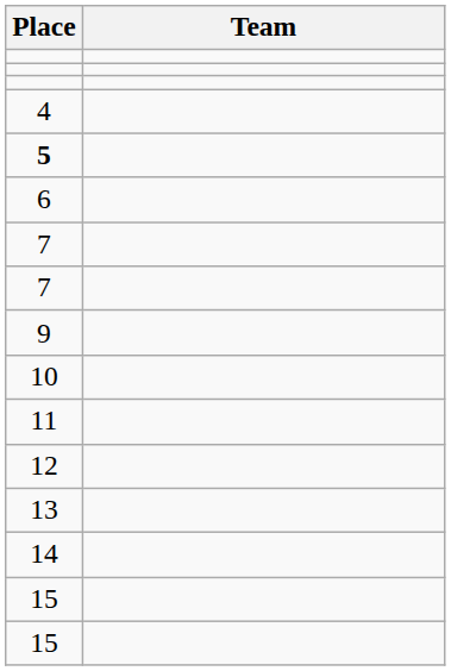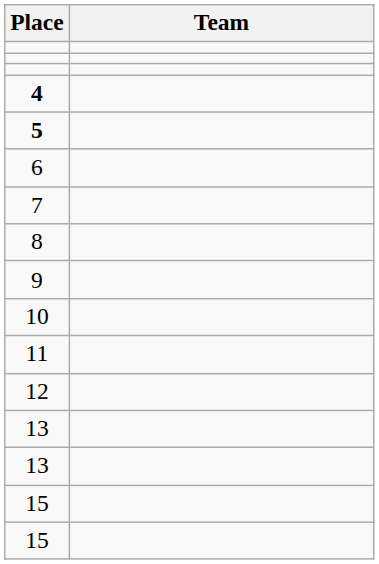row 5 | Place: normal -> bold
row 9 | Place: 7 -> 8
row 15 | Place: 14 -> 13
